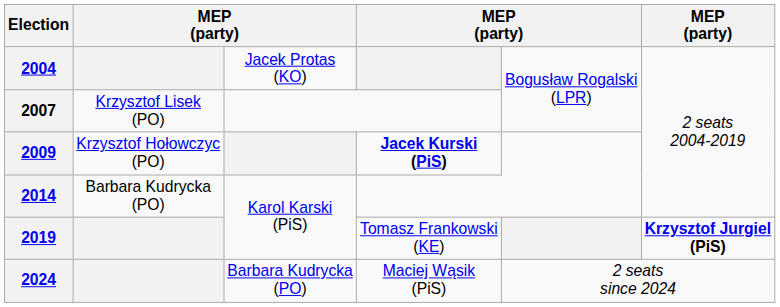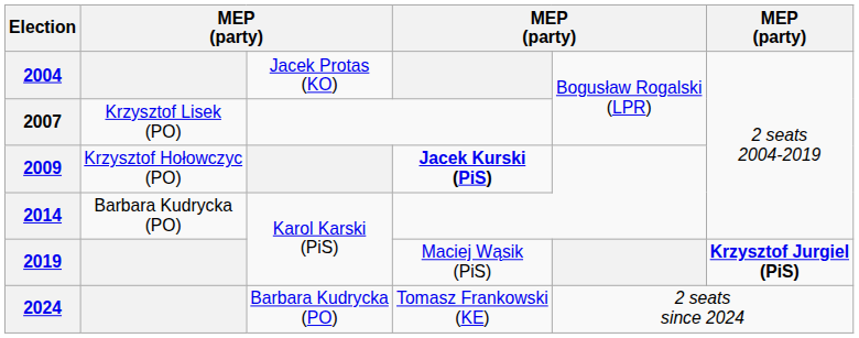2019 | column 4: Tomasz Frankowski (KE) -> Maciej Wąsik (PiS)
2024 | column 4: Maciej Wąsik (PiS) -> Tomasz Frankowski (KE)
